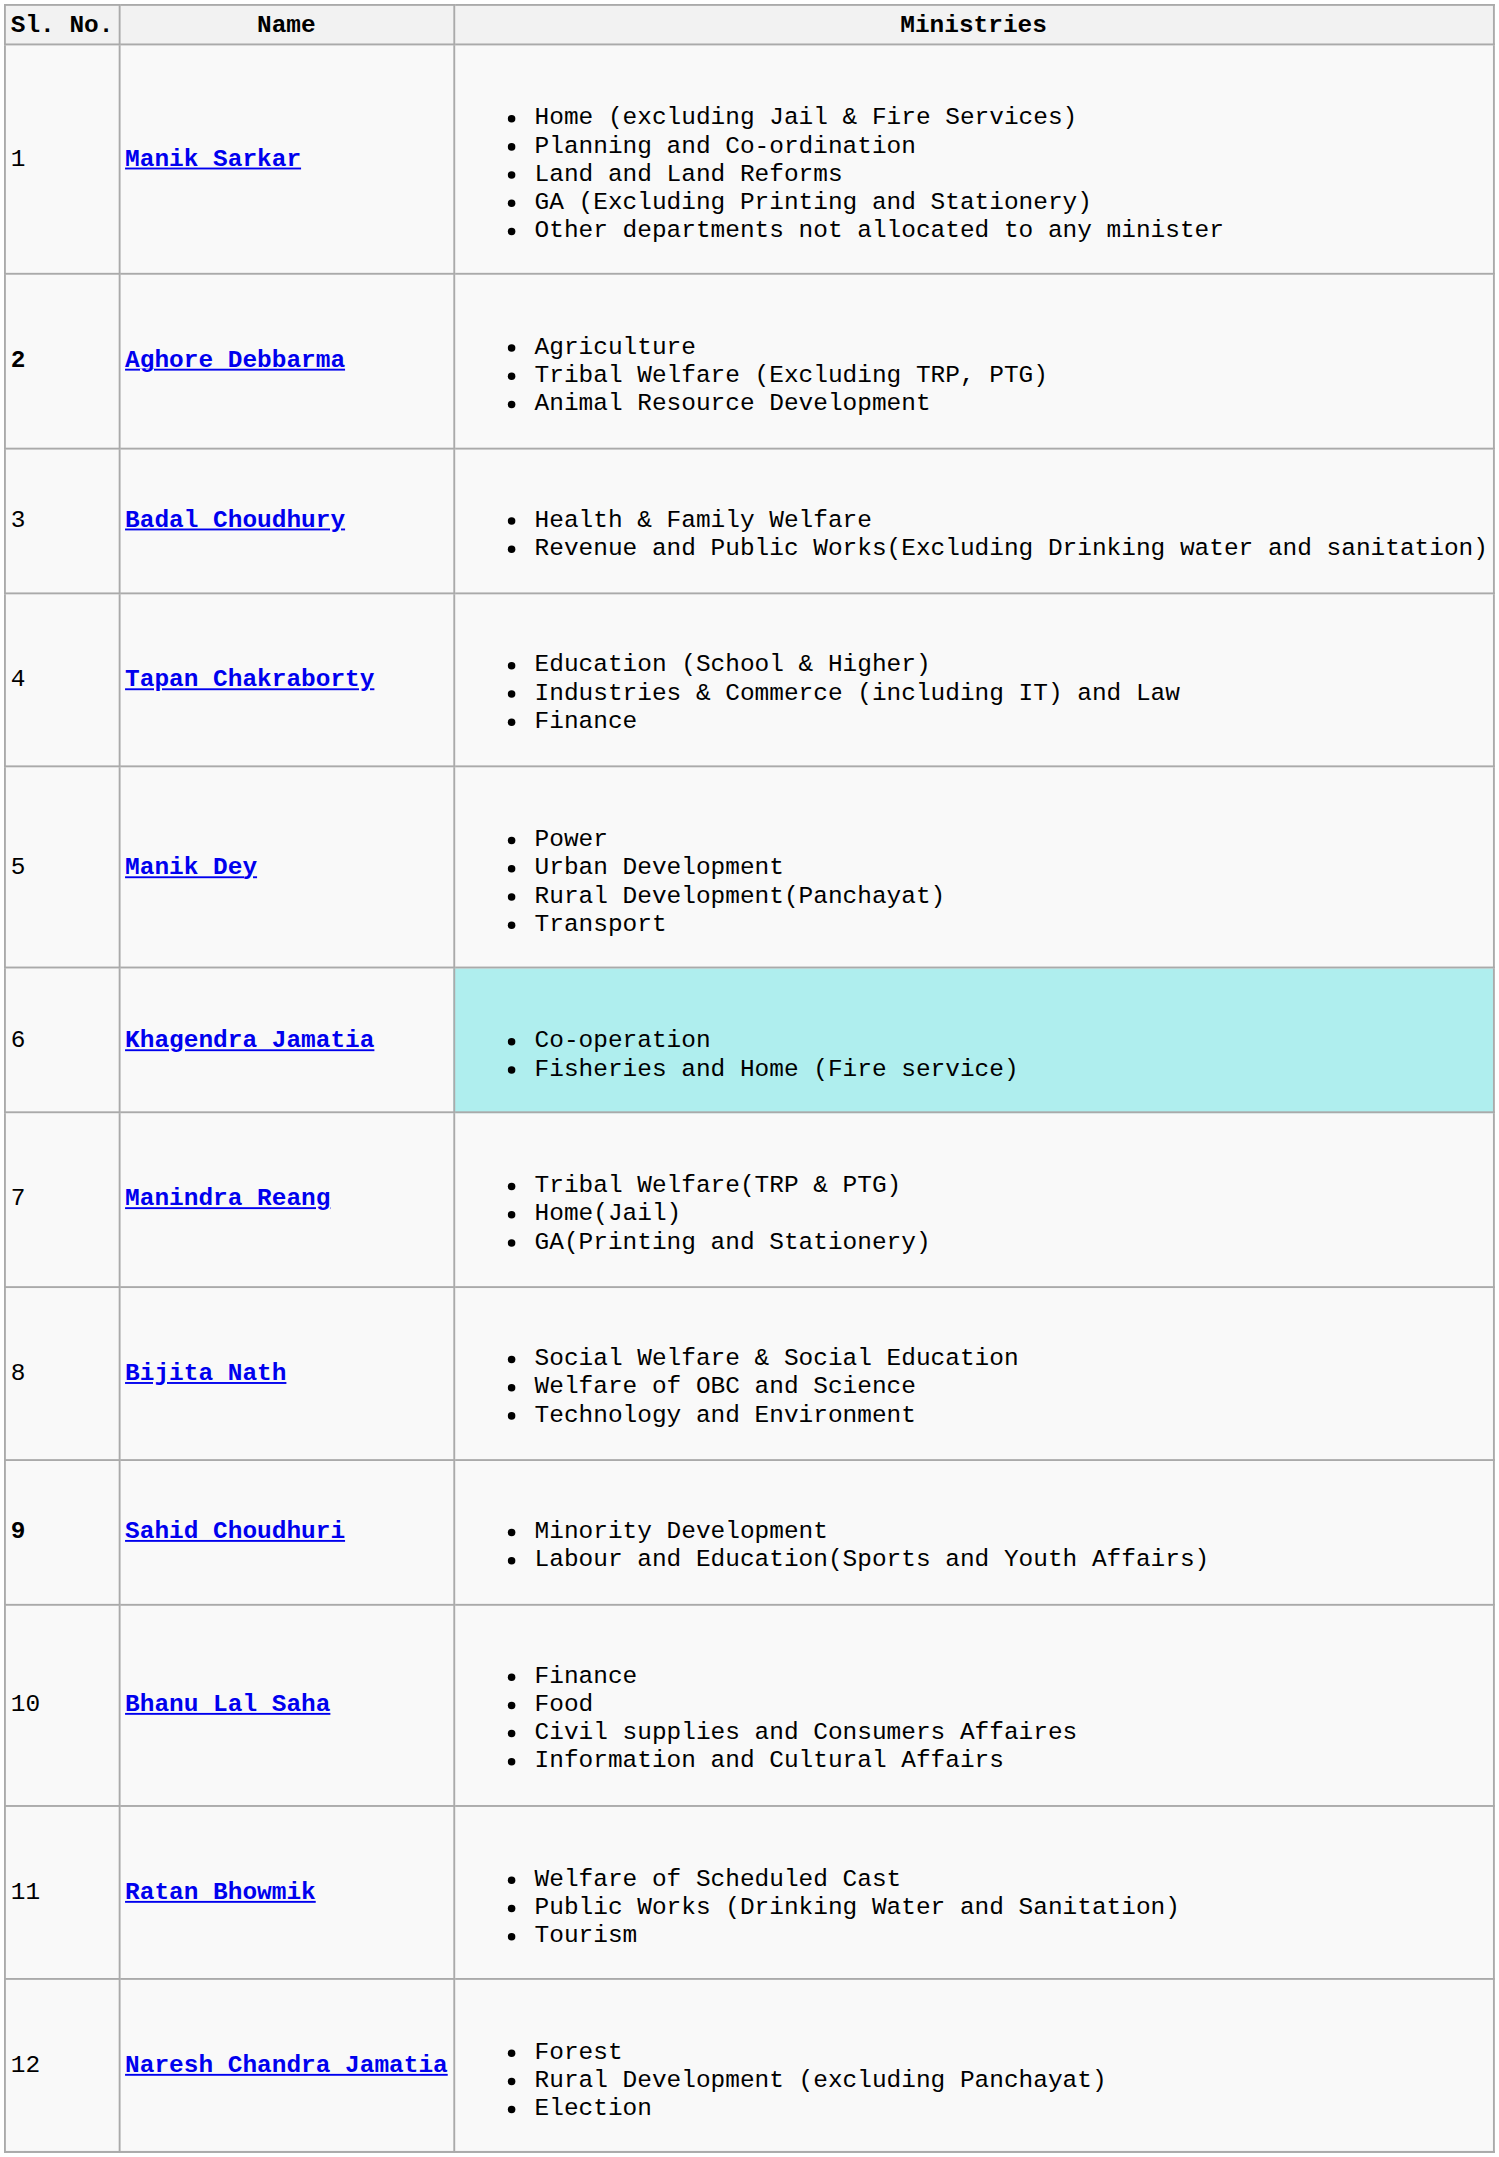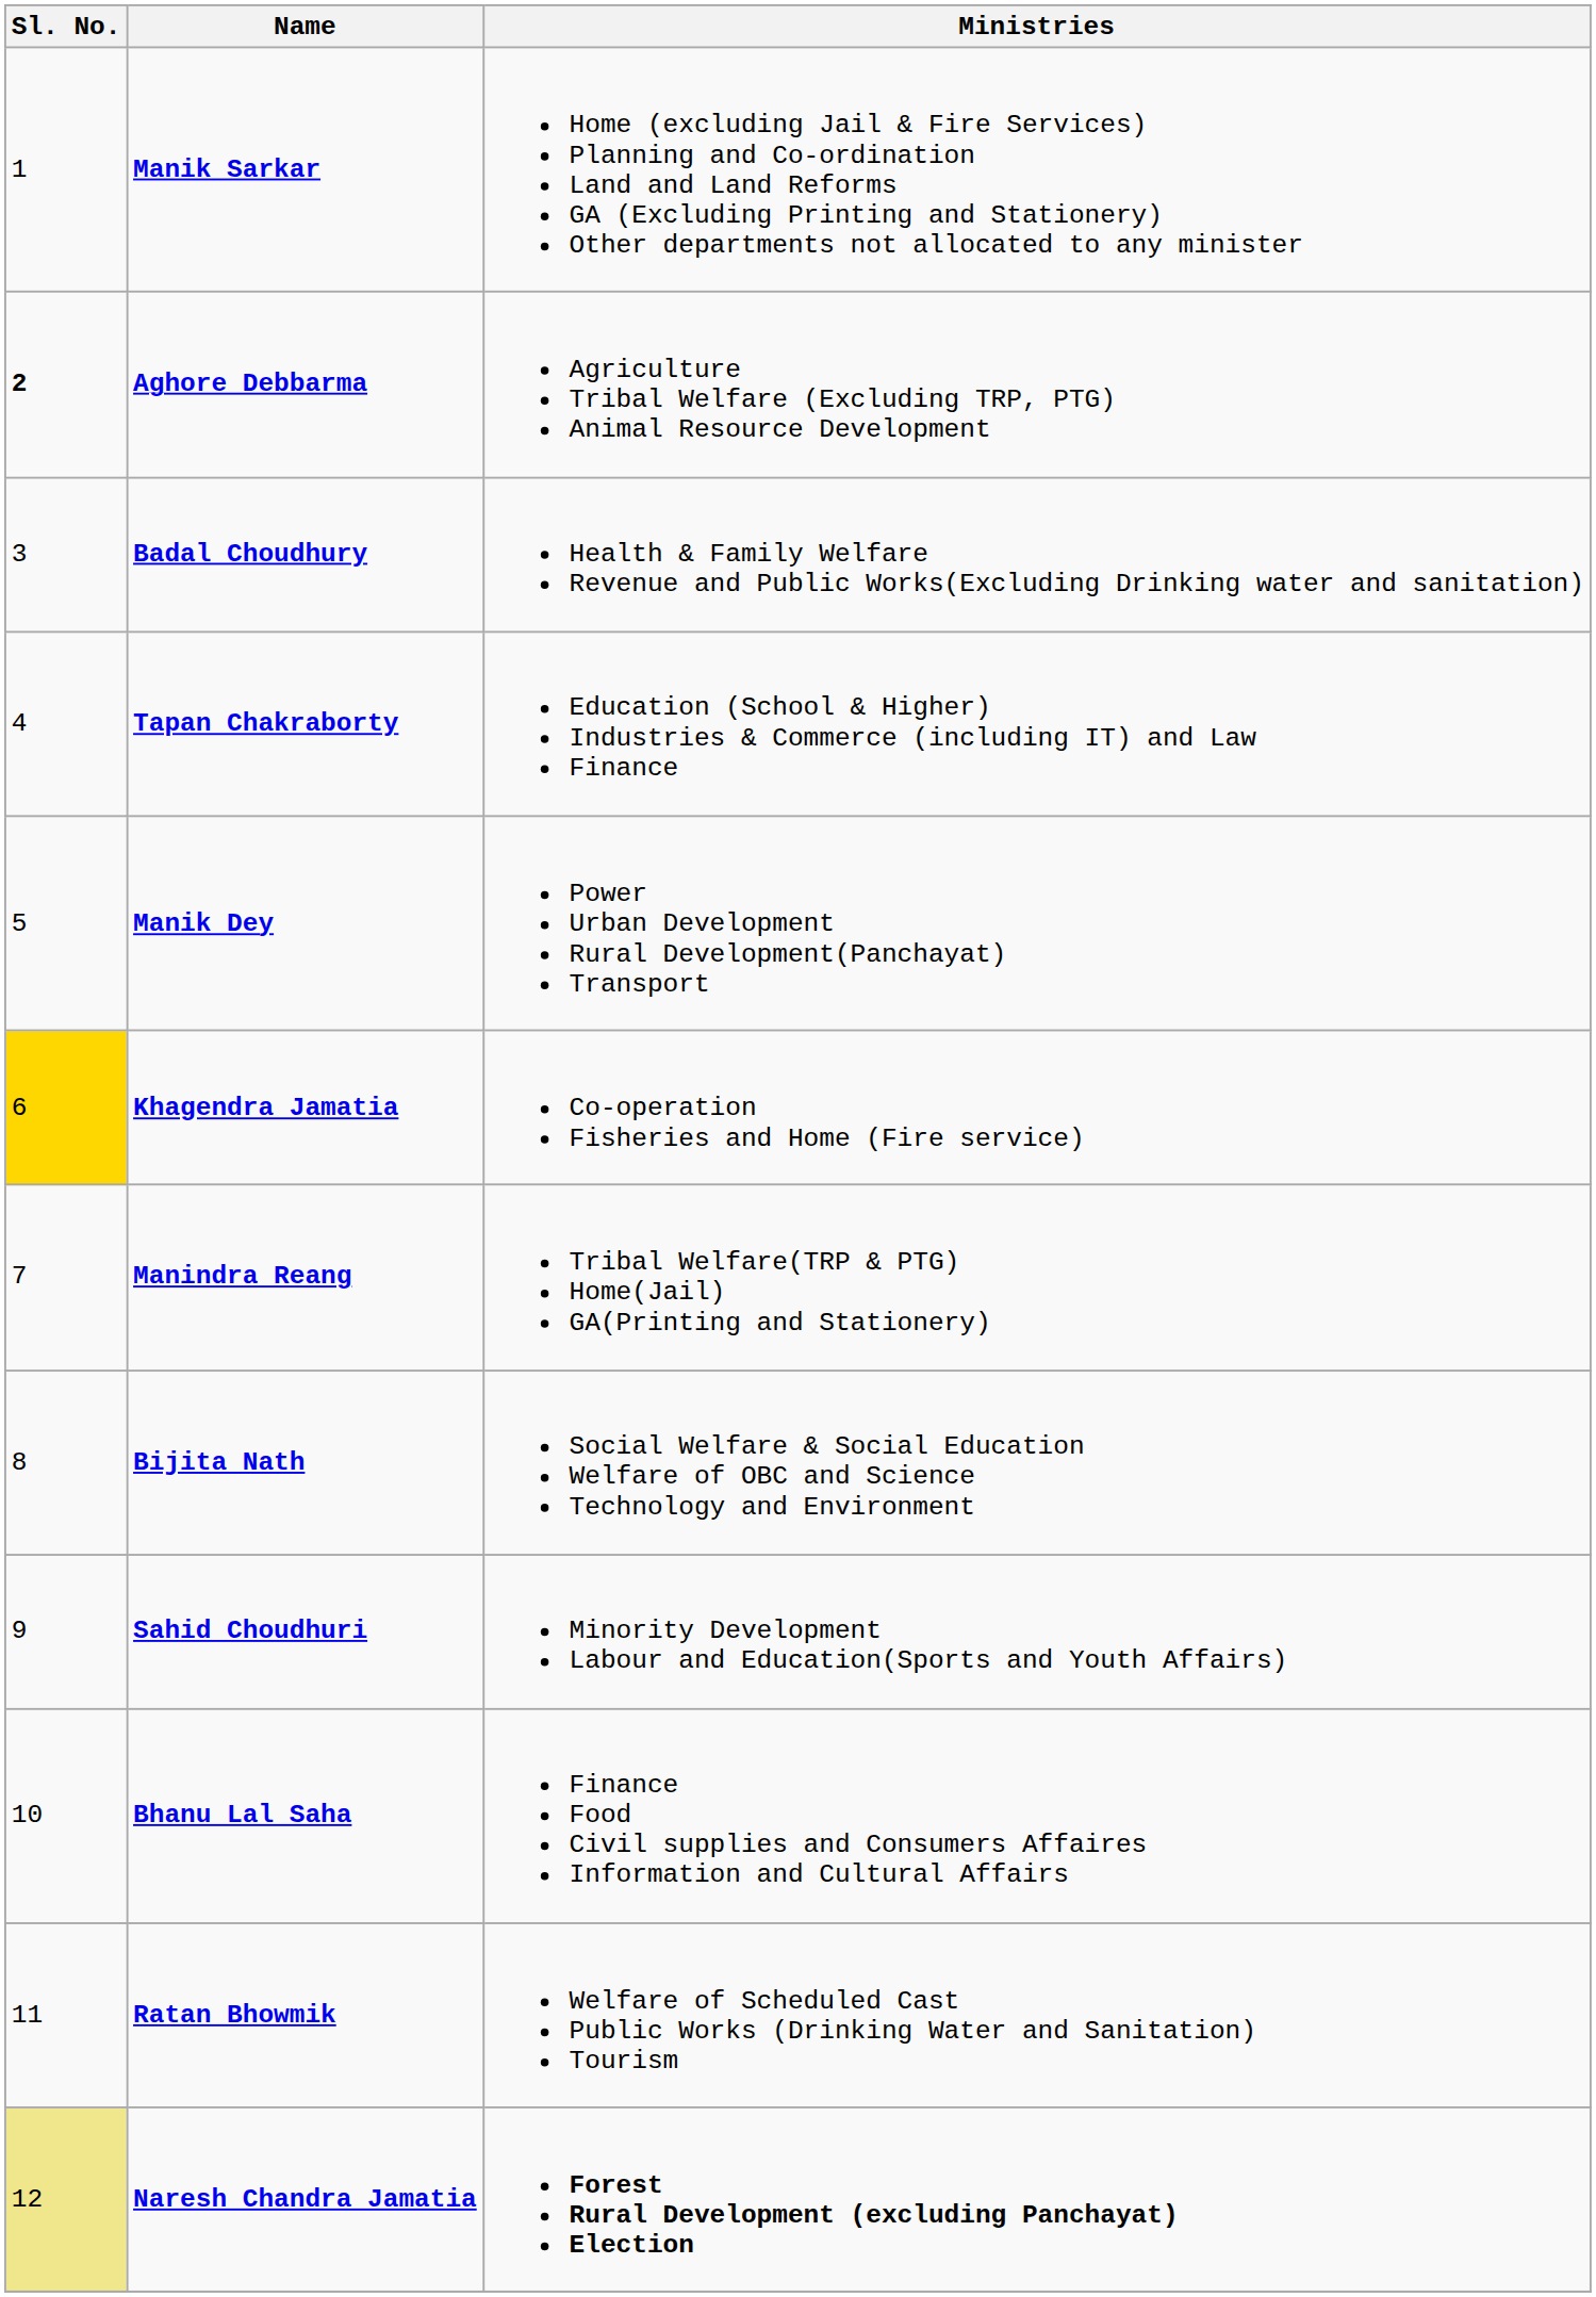Khagendra Jamatia | Sl. No.: no background -> gold background
Khagendra Jamatia | Ministries: paleturquoise background -> no background
Sahid Choudhuri | Sl. No.: bold -> normal
Naresh Chandra Jamatia | Sl. No.: no background -> khaki background
Naresh Chandra Jamatia | Ministries: normal -> bold
